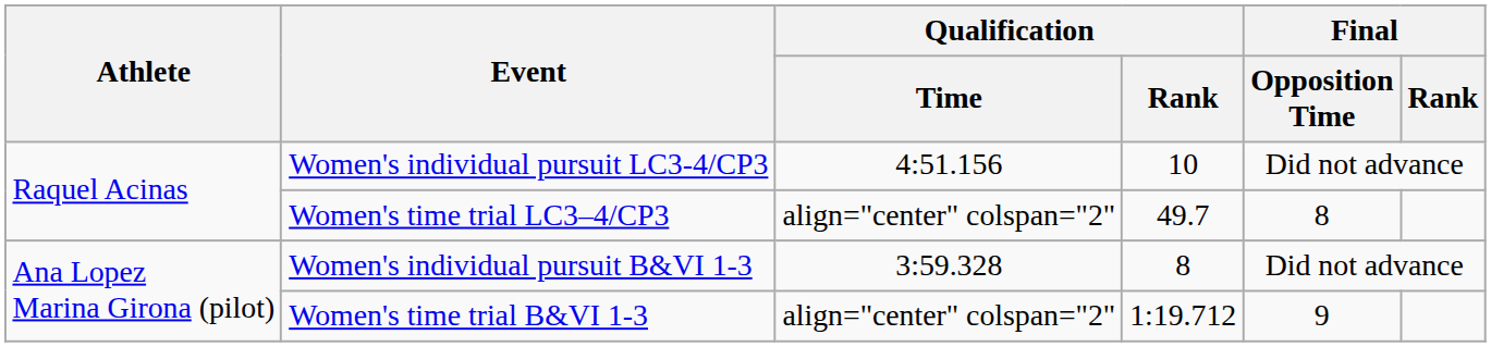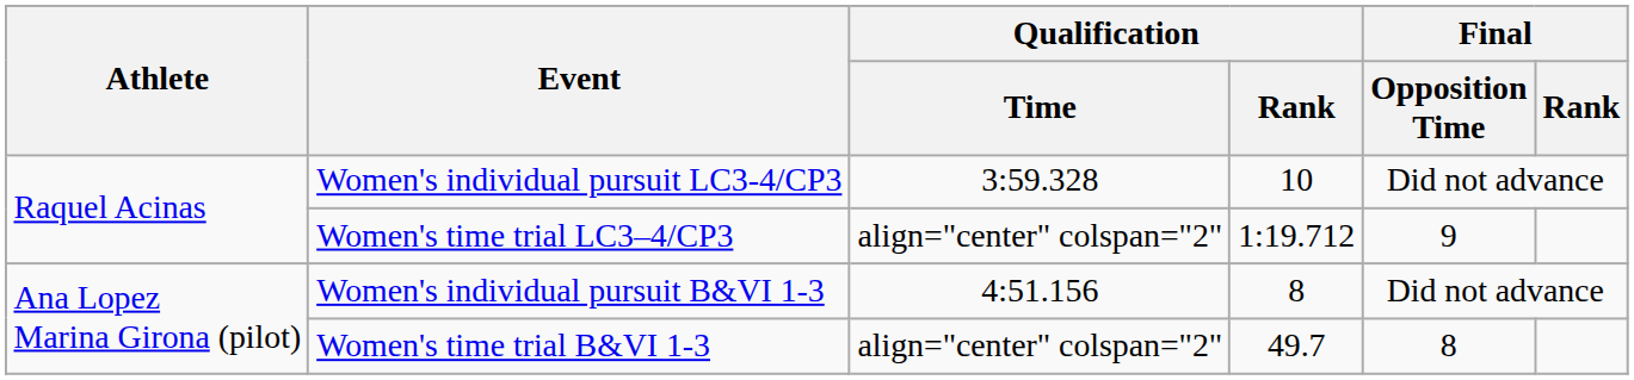Women's individual pursuit LC3-4/CP3 | Qualification / Time: 4:51.156 -> 3:59.328
Women's time trial LC3–4/CP3 | Qualification / Rank: 49.7 -> 1:19.712
Women's time trial LC3–4/CP3 | Final / Opposition Time: 8 -> 9
Women's individual pursuit B&VI 1-3 | Qualification / Time: 3:59.328 -> 4:51.156
Women's time trial B&VI 1-3 | Qualification / Rank: 1:19.712 -> 49.7
Women's time trial B&VI 1-3 | Final / Opposition Time: 9 -> 8
